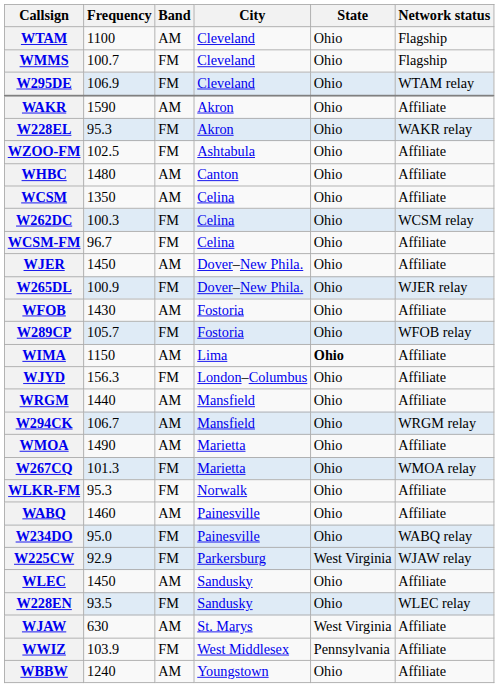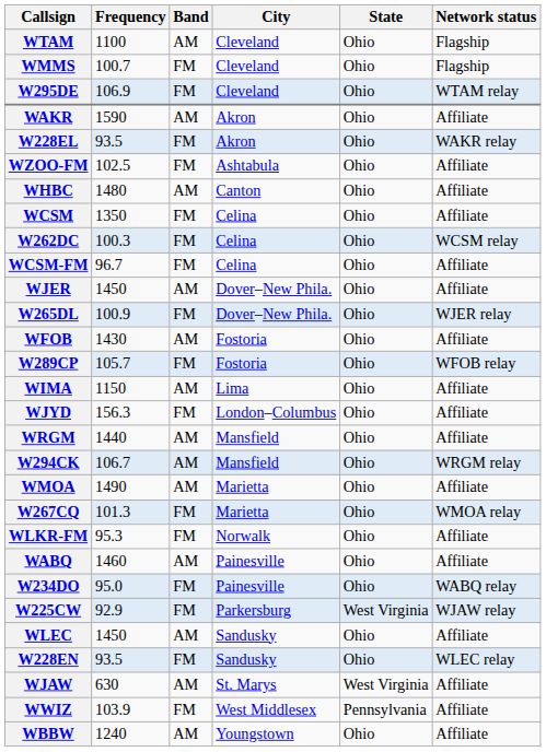W228EL | Frequency: 95.3 -> 93.5
WCSM | Band: AM -> FM
WIMA | State: bold -> normal
